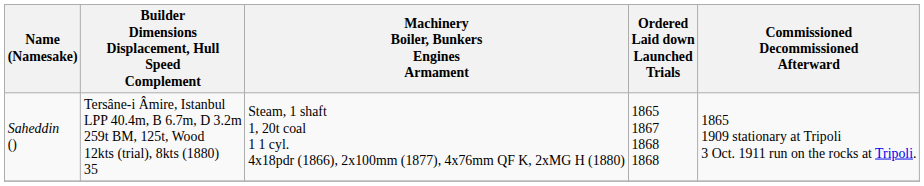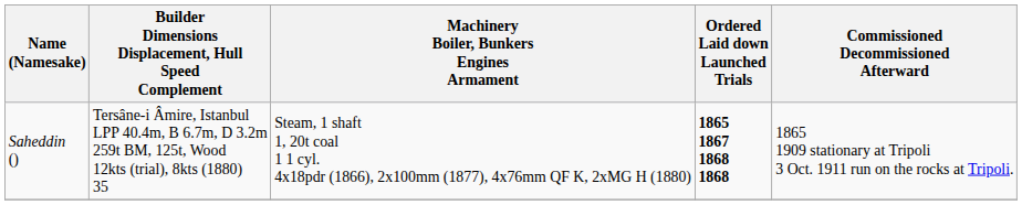Saheddin () | Ordered Laid down Launched Trials: normal -> bold
